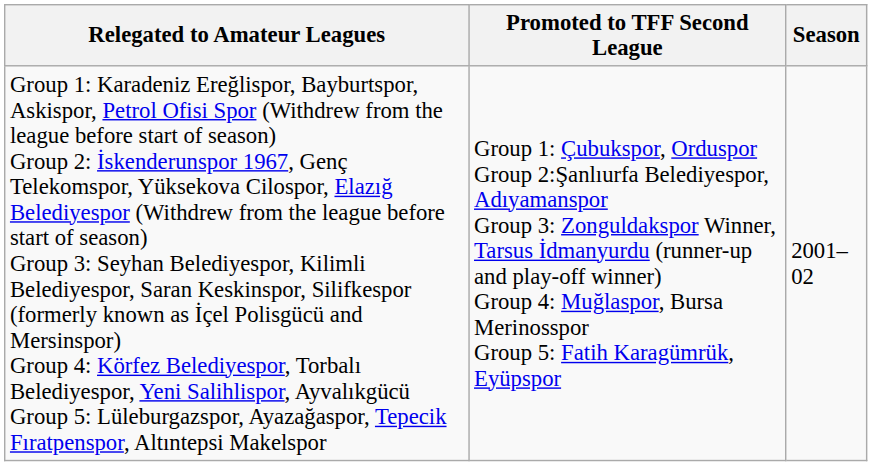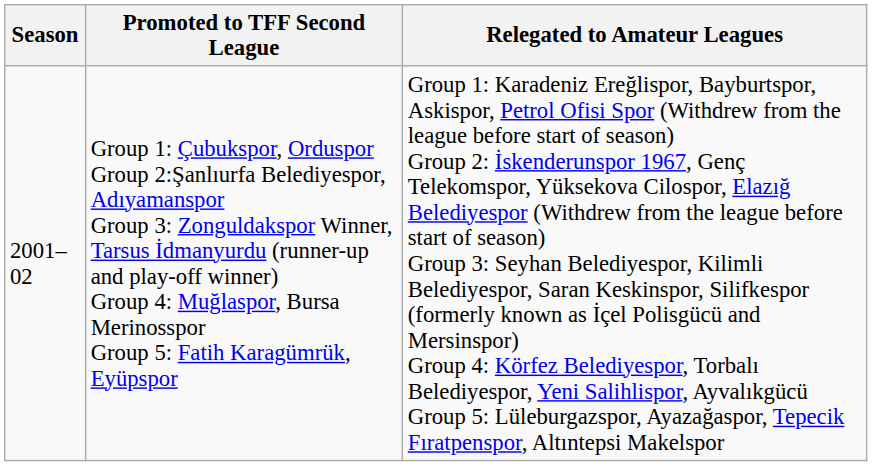columns swapped: Season <-> Relegated to Amateur Leagues
